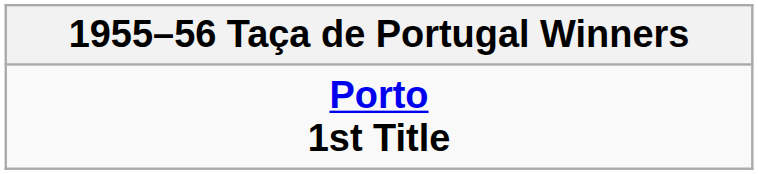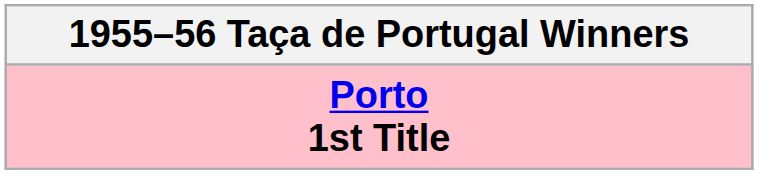row 2 | column 1: no background -> pink background
